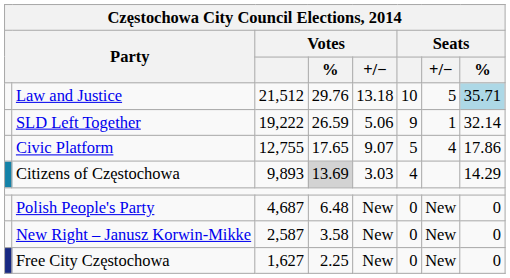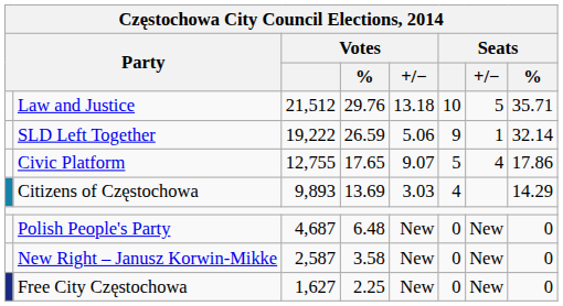Law and Justice | Seats / %: lightblue background -> no background
Citizens of Częstochowa | Votes / %: lightgrey background -> no background
